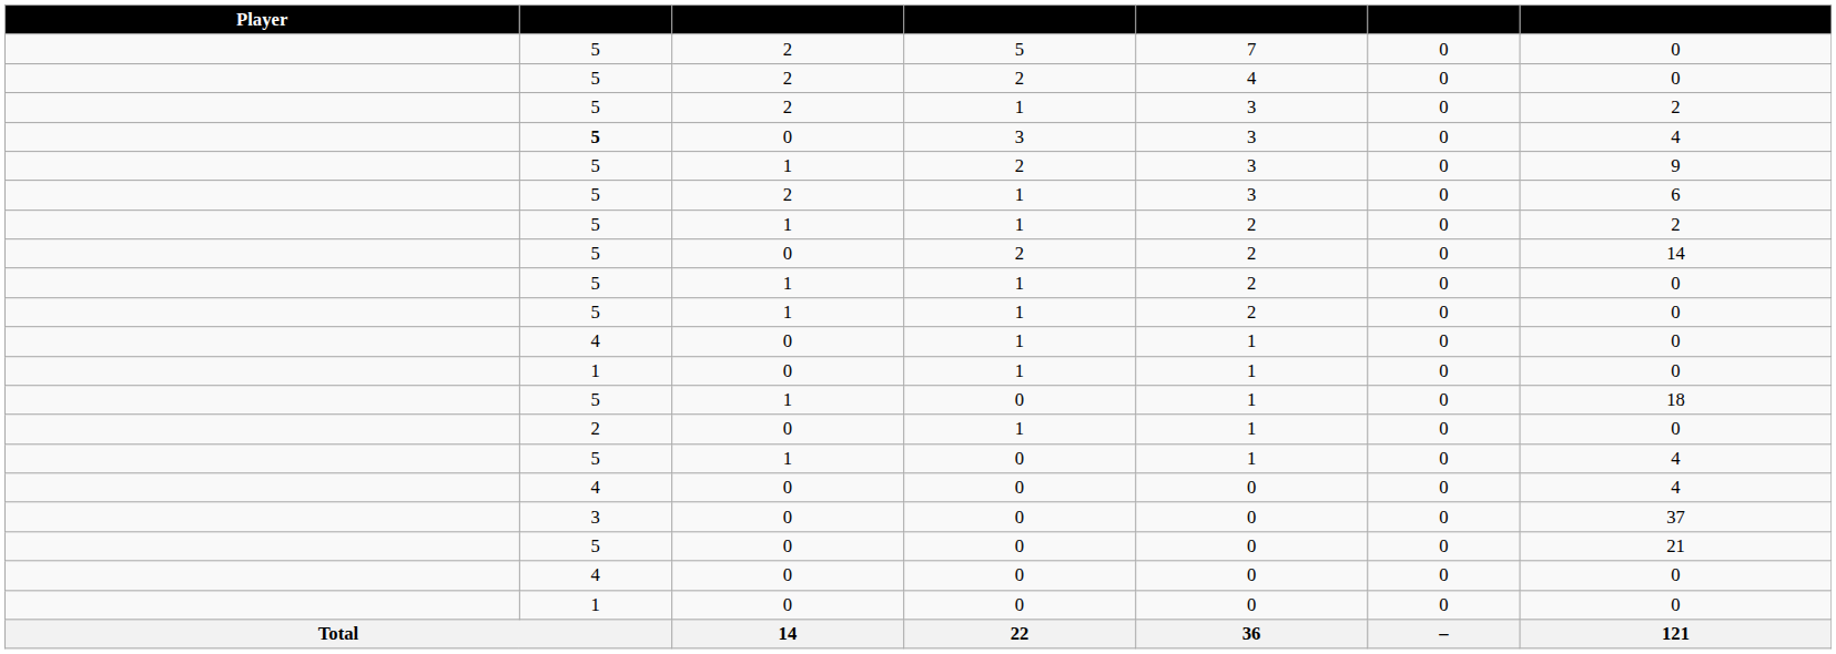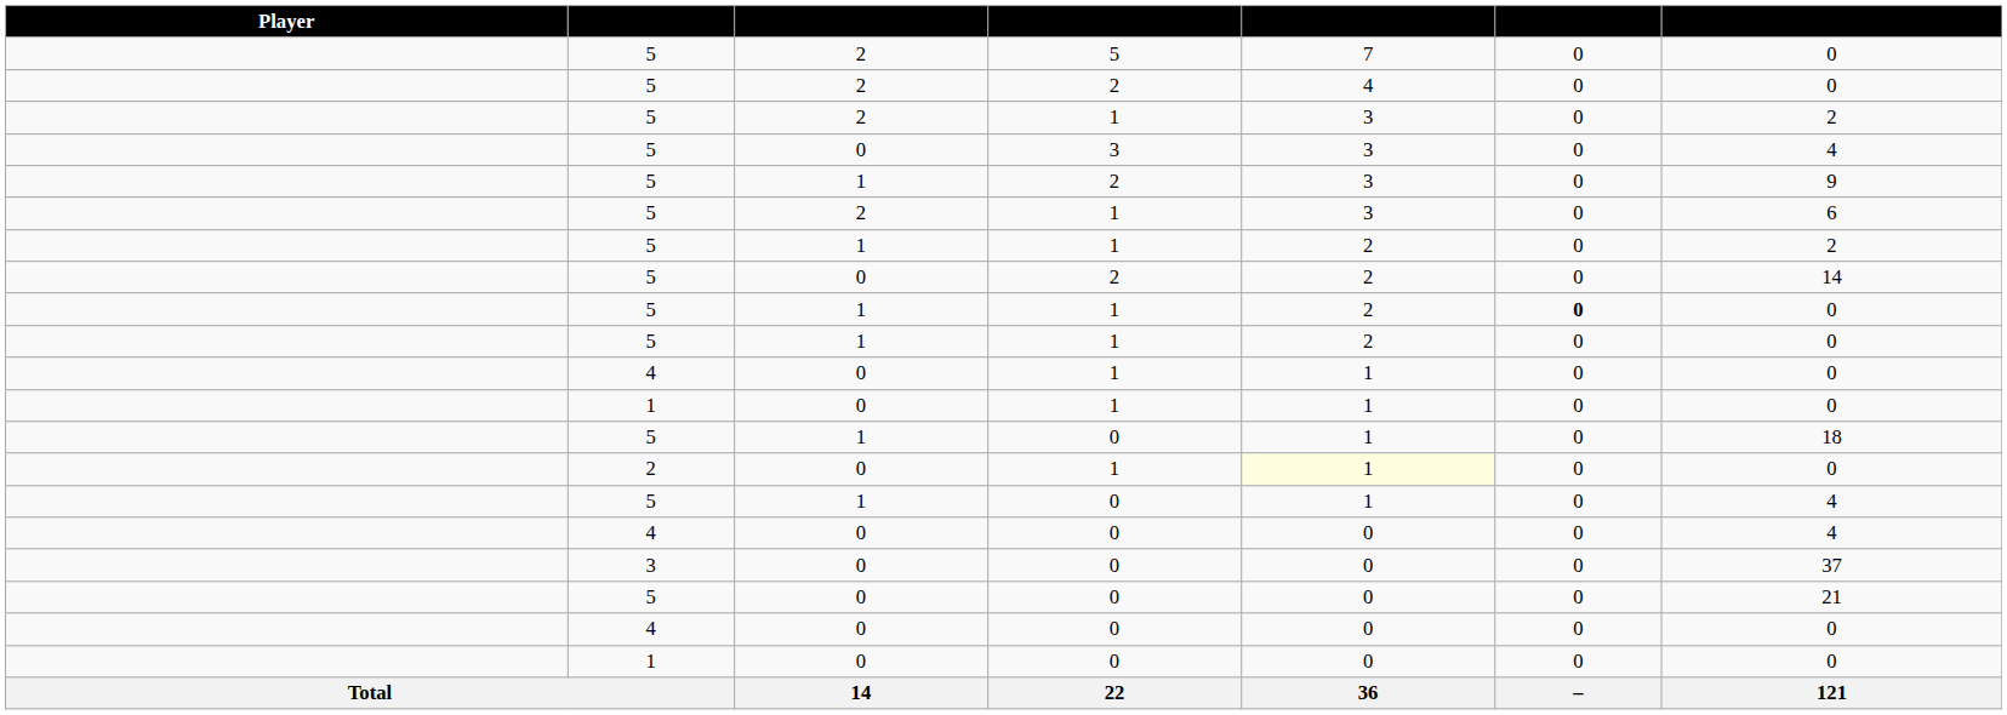row 5 | column 2: bold -> normal
row 10 | column 6: normal -> bold
row 15 | column 5: no background -> lightyellow background
